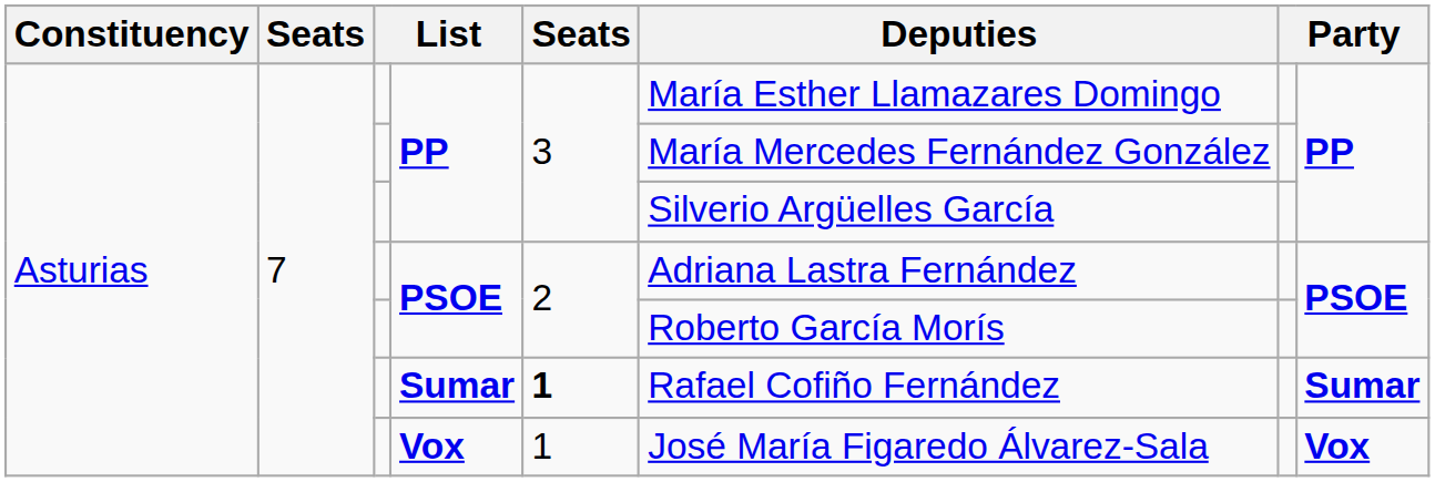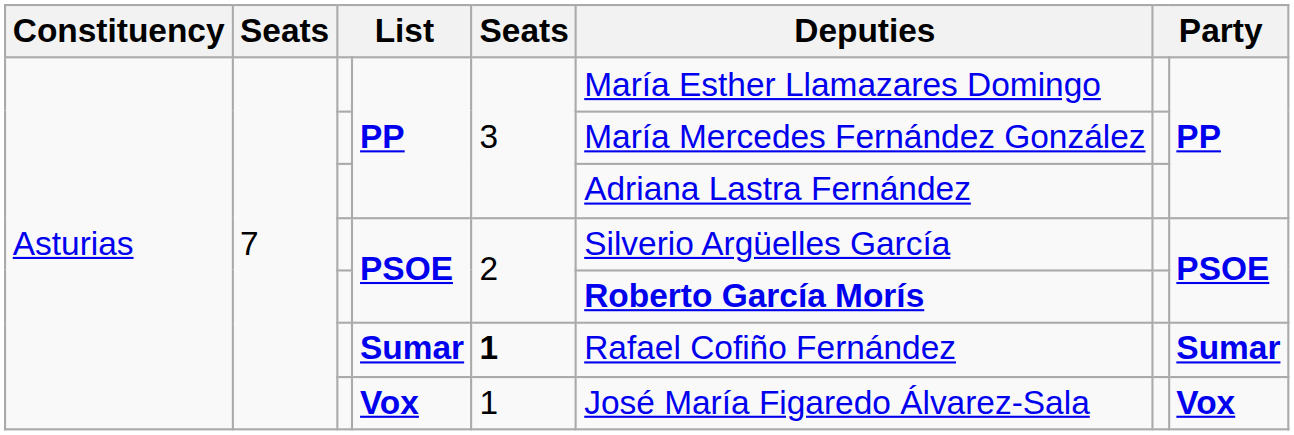row 4 | Deputies: Silverio Argüelles García -> Adriana Lastra Fernández
row 5 | Deputies: Adriana Lastra Fernández -> Silverio Argüelles García
row 6 | Deputies: normal -> bold
